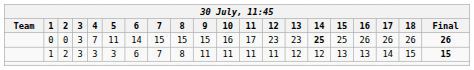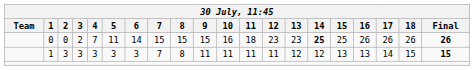row 3 | 3: 3 -> 2
row 3 | 11: 17 -> 18
row 4 | 2: 2 -> 3
row 4 | 6: 6 -> 3
